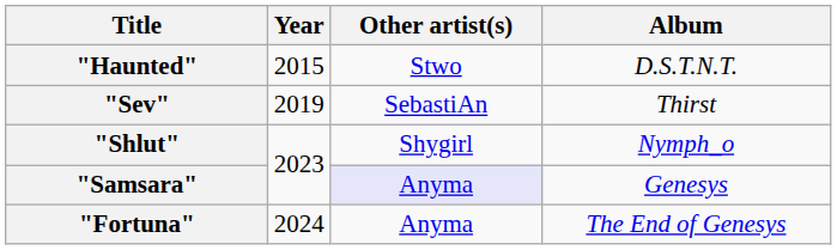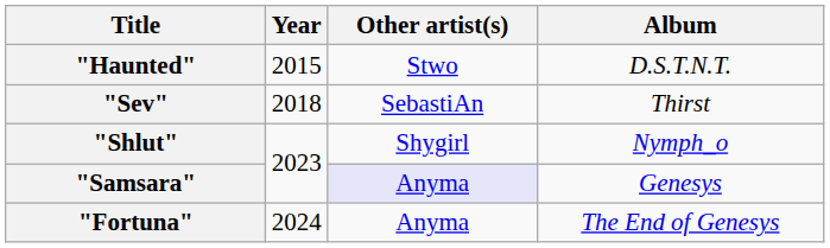"Sev" | Year: 2019 -> 2018
